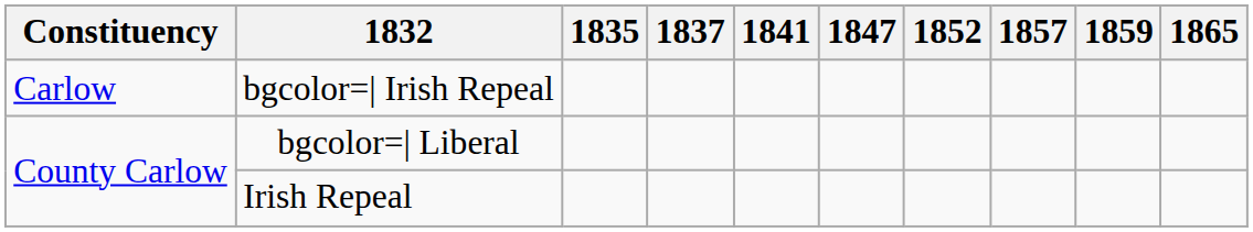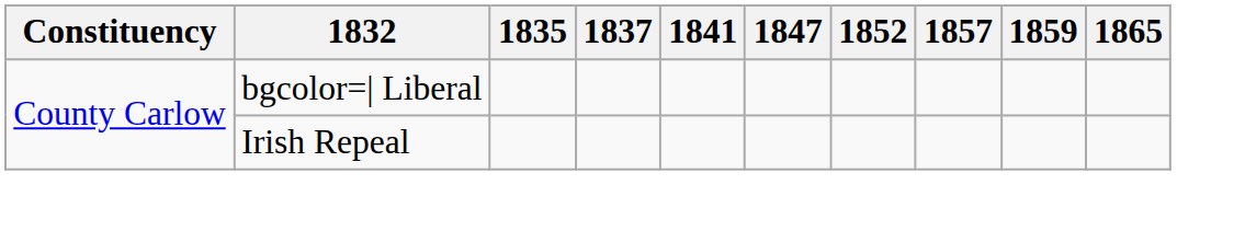- row: Carlow | bgcolor=| Irish Repeal
